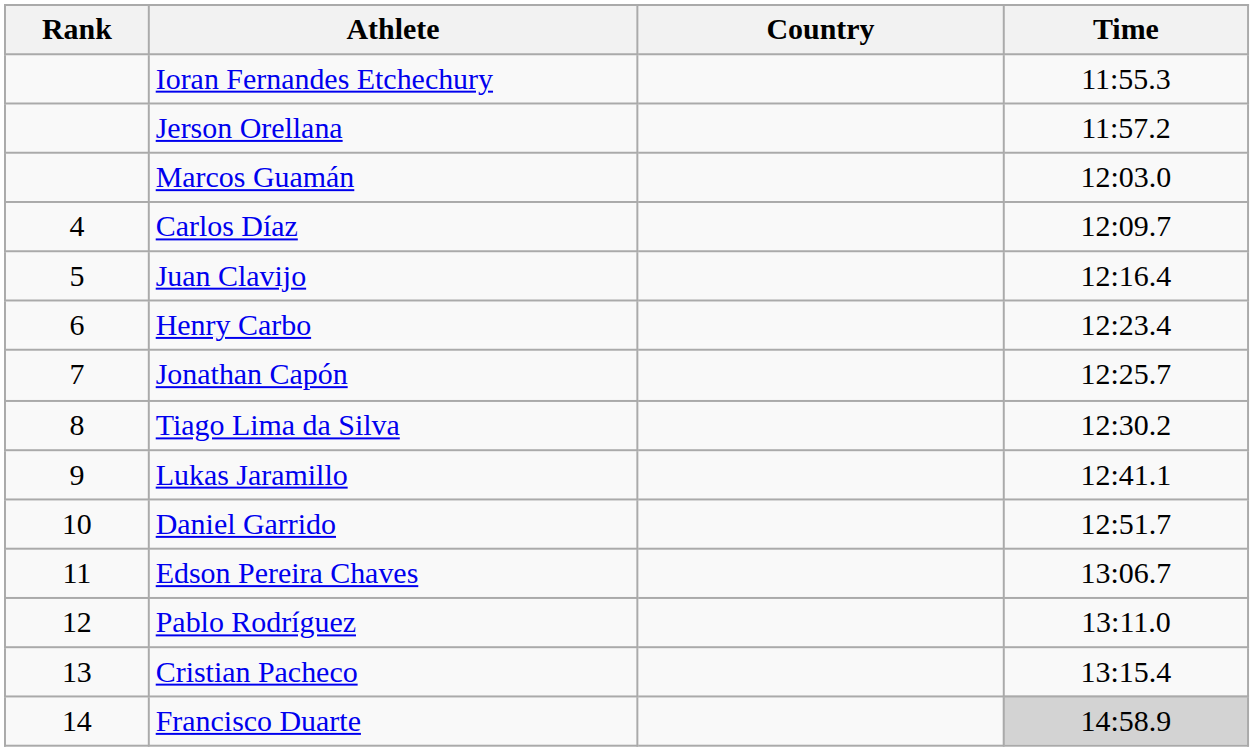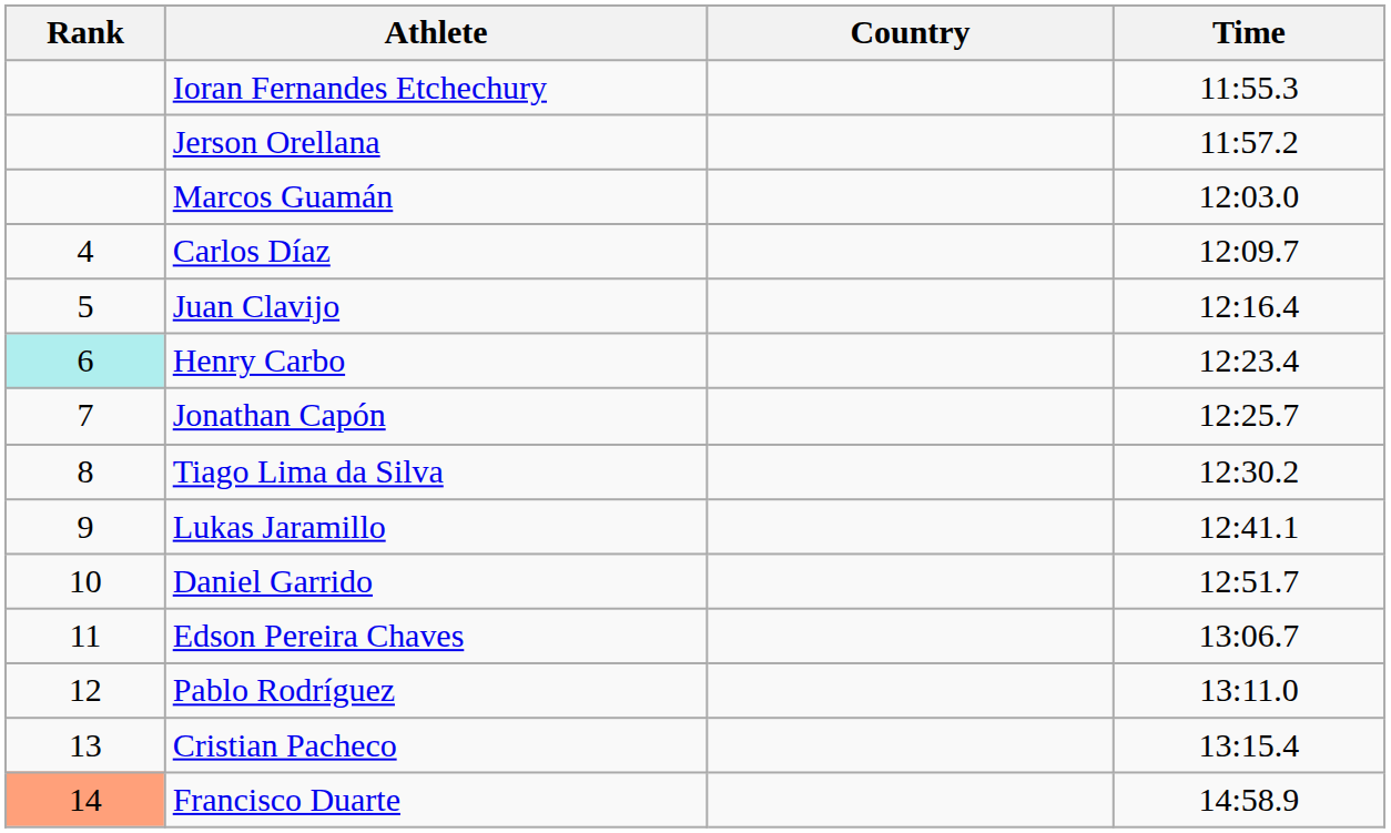Henry Carbo | Rank: no background -> paleturquoise background
Francisco Duarte | Rank: no background -> lightsalmon background
Francisco Duarte | Time: lightgrey background -> no background
